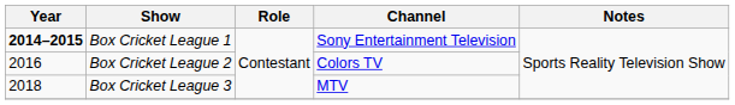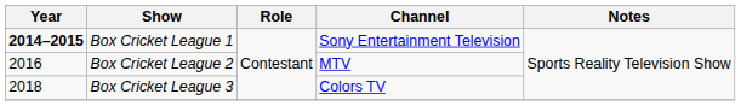Box Cricket League 2 | Channel: Colors TV -> MTV
Box Cricket League 3 | Channel: MTV -> Colors TV
